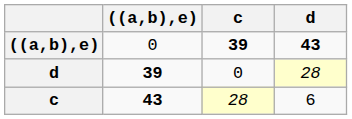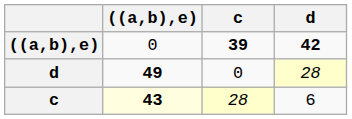row 2 | d: 43 -> 42
row 3 | ((a,b),e): 39 -> 49
row 4 | ((a,b),e): no background -> lightyellow background
